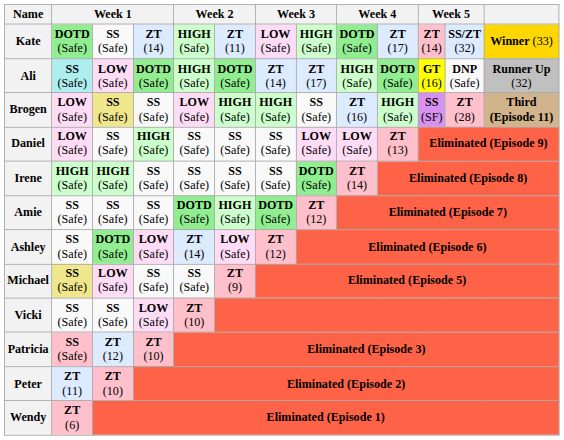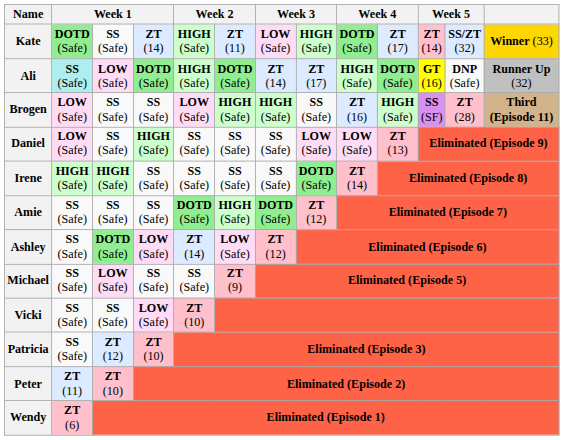Brogen | column 3: khaki background -> no background
Michael | column 2: khaki background -> no background
Patricia | column 2: pink background -> no background
